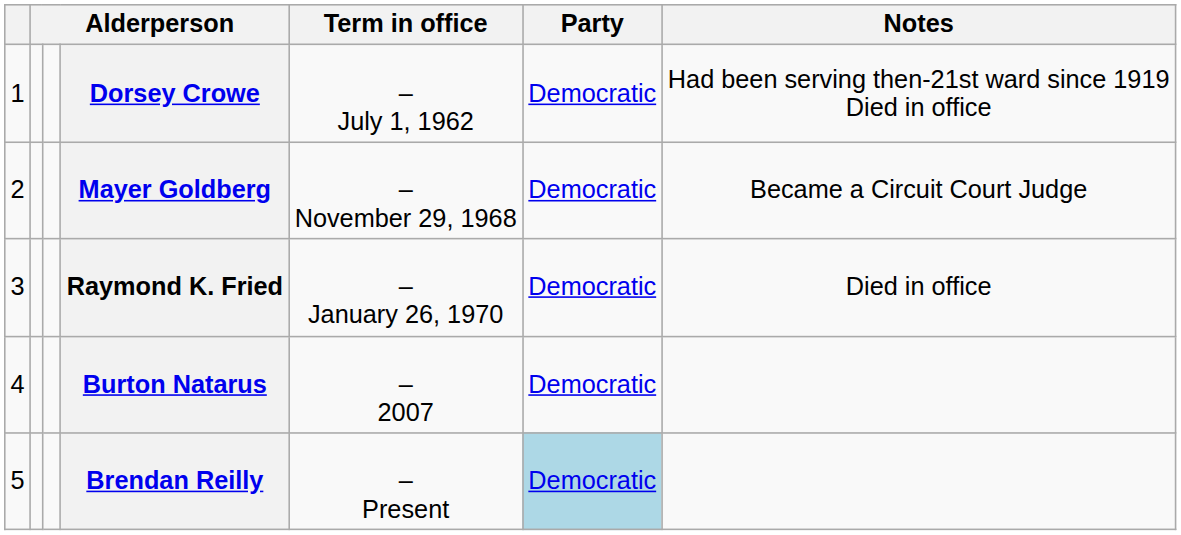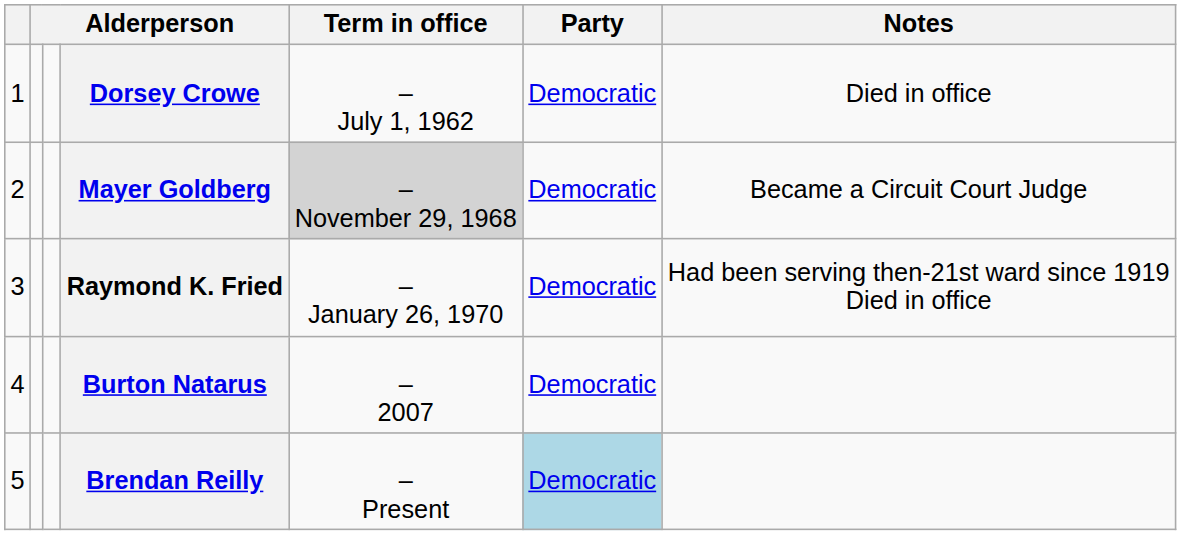Dorsey Crowe | Notes: Had been serving then-21st ward since 1919 Died in office -> Died in office
Mayer Goldberg | Term in office: no background -> lightgrey background
Raymond K. Fried | Notes: Died in office -> Had been serving then-21st ward since 1919 Died in office
